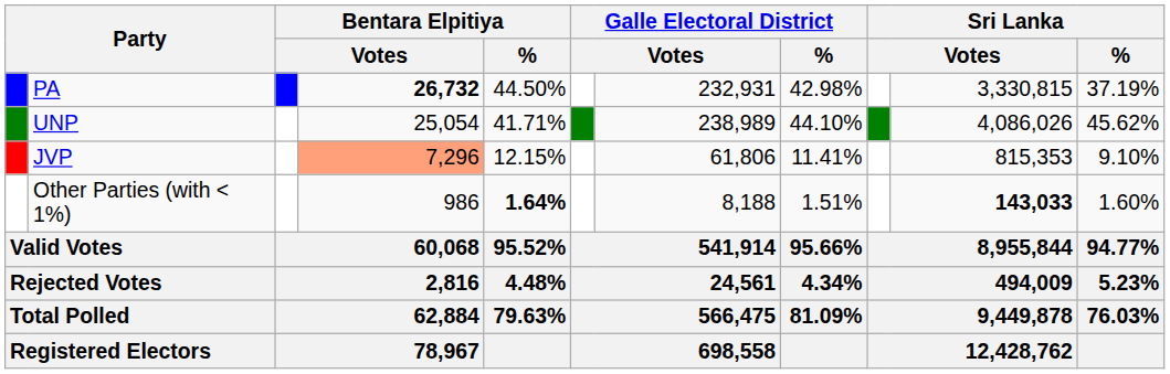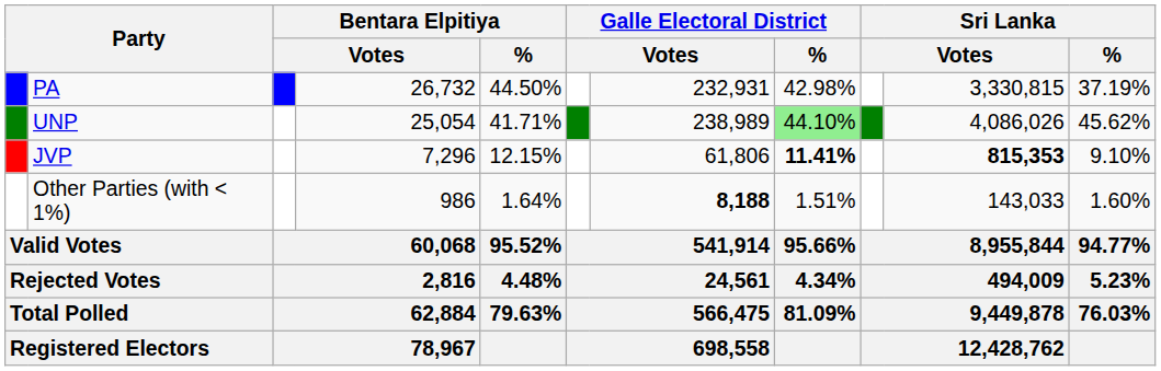PA | column 4: bold -> normal
UNP | Galle Electoral District / %: no background -> lightgreen background
JVP | column 4: lightsalmon background -> no background
JVP | Galle Electoral District / %: normal -> bold
JVP | column 10: normal -> bold
Other Parties (with < 1%) | Bentara Elpitiya / %: bold -> normal
Other Parties (with < 1%) | column 7: normal -> bold
Other Parties (with < 1%) | column 10: bold -> normal
